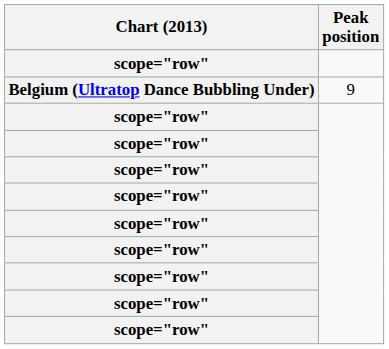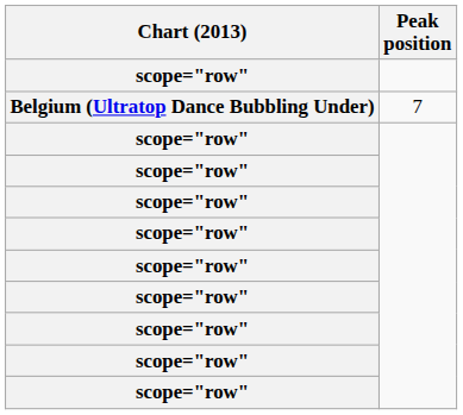Belgium (Ultratop Dance Bubbling Under) | Peak position: 9 -> 7
